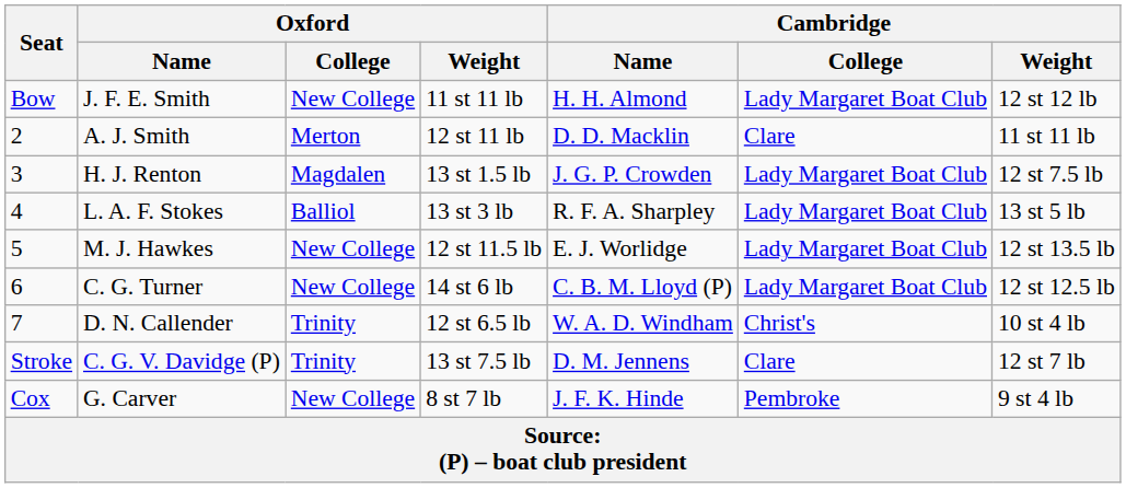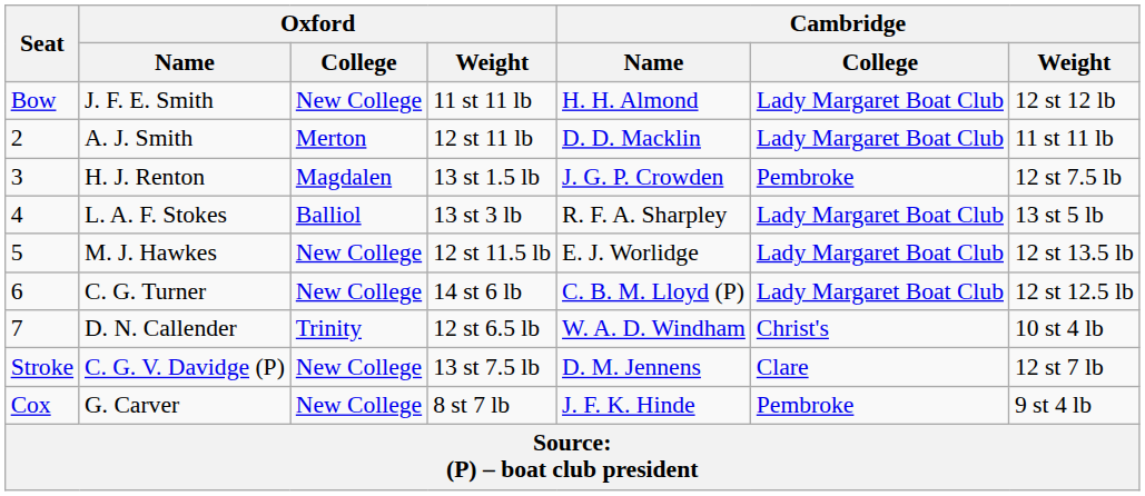A. J. Smith | Cambridge / College: Clare -> Lady Margaret Boat Club
H. J. Renton | Cambridge / College: Lady Margaret Boat Club -> Pembroke
C. G. V. Davidge (P) | Oxford / College: Trinity -> New College
